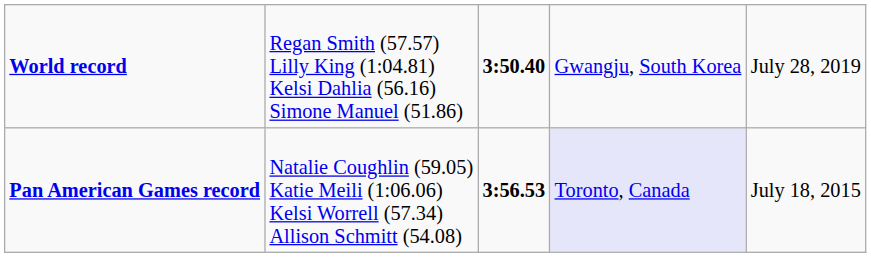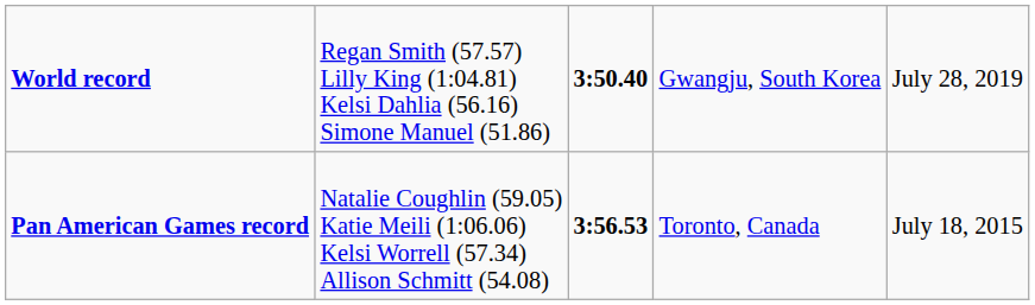Pan American Games record | column 4: lavender background -> no background
